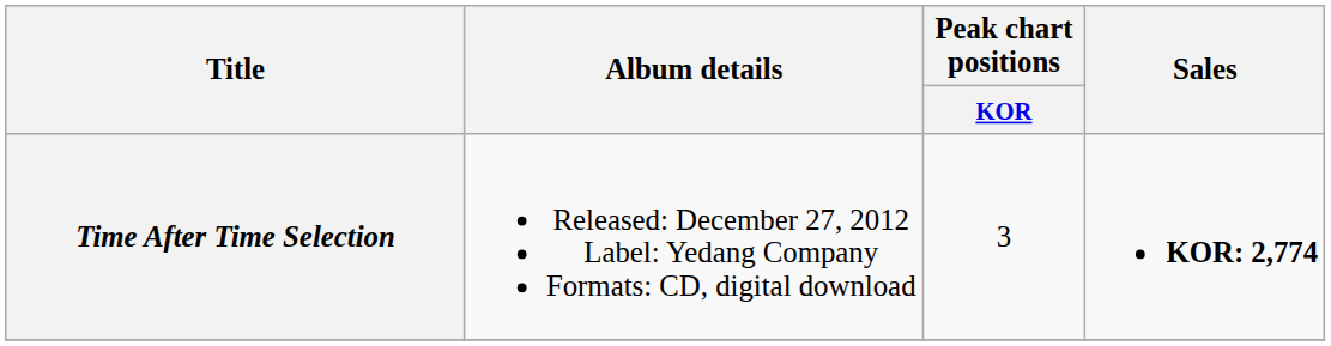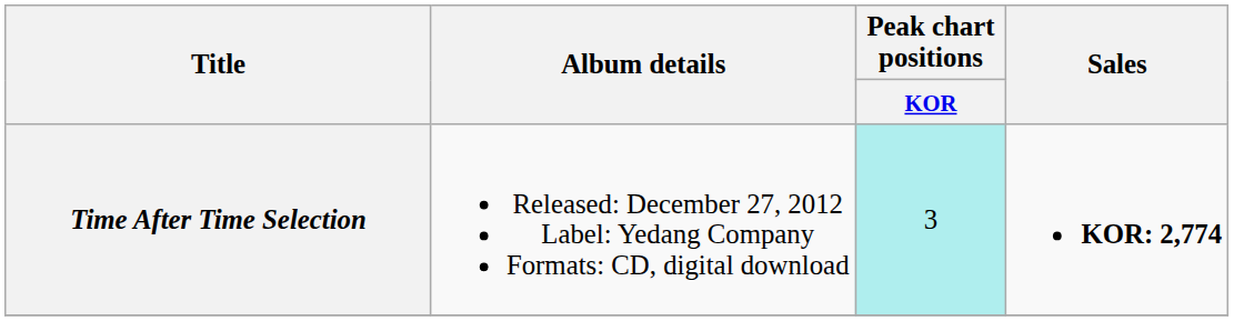Time After Time Selection | Peak chart positions / KOR: no background -> paleturquoise background
